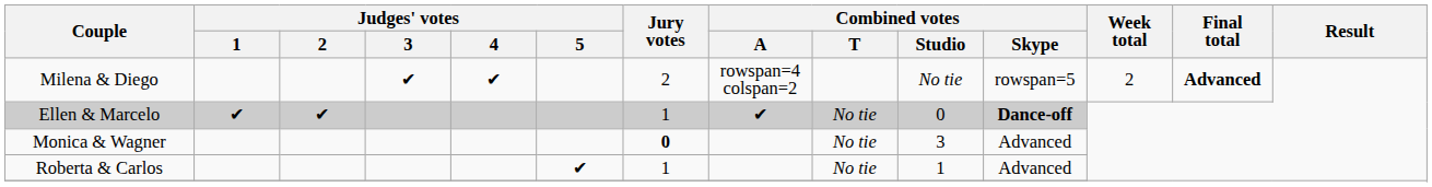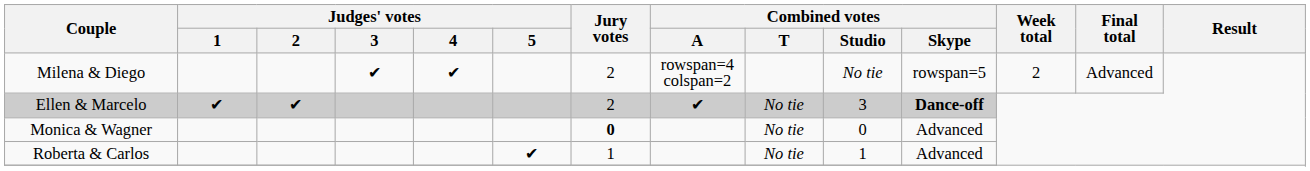Milena & Diego | Final total: bold -> normal
Ellen & Marcelo | Jury votes: 1 -> 2
Ellen & Marcelo | Combined votes / Studio: 0 -> 3
Monica & Wagner | Combined votes / Studio: 3 -> 0
